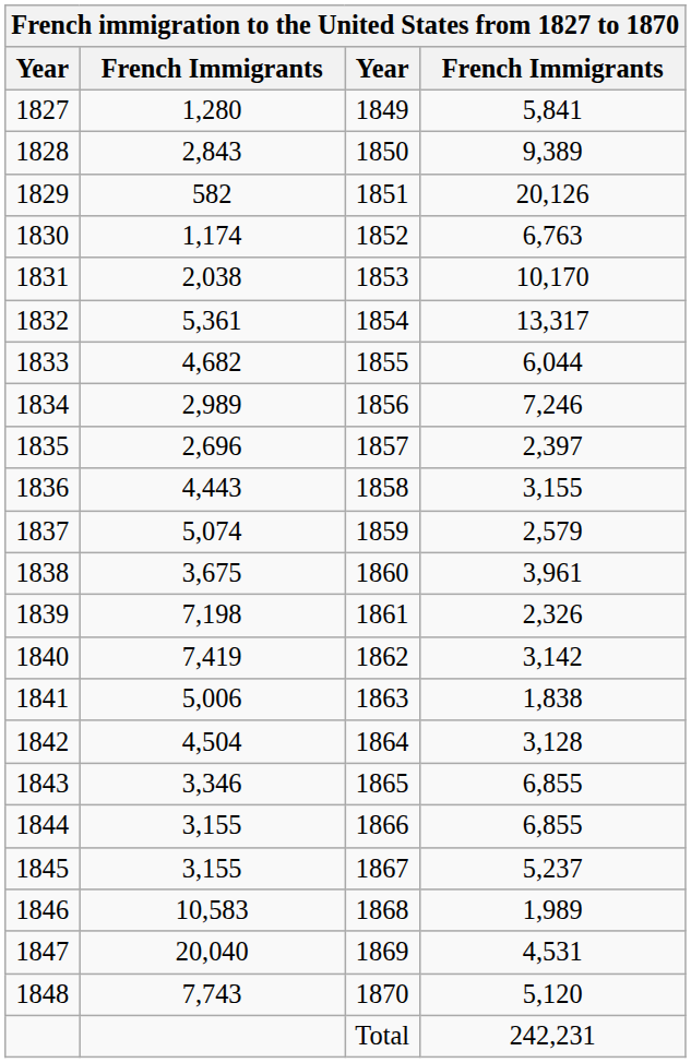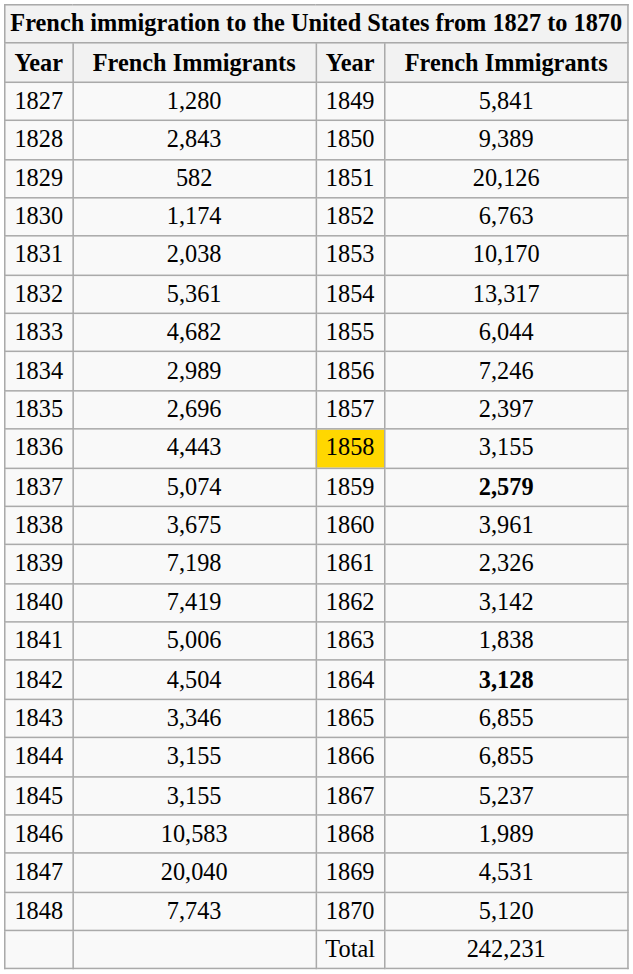1836 | column 3: no background -> gold background
1837 | column 4: normal -> bold
1842 | column 4: normal -> bold
